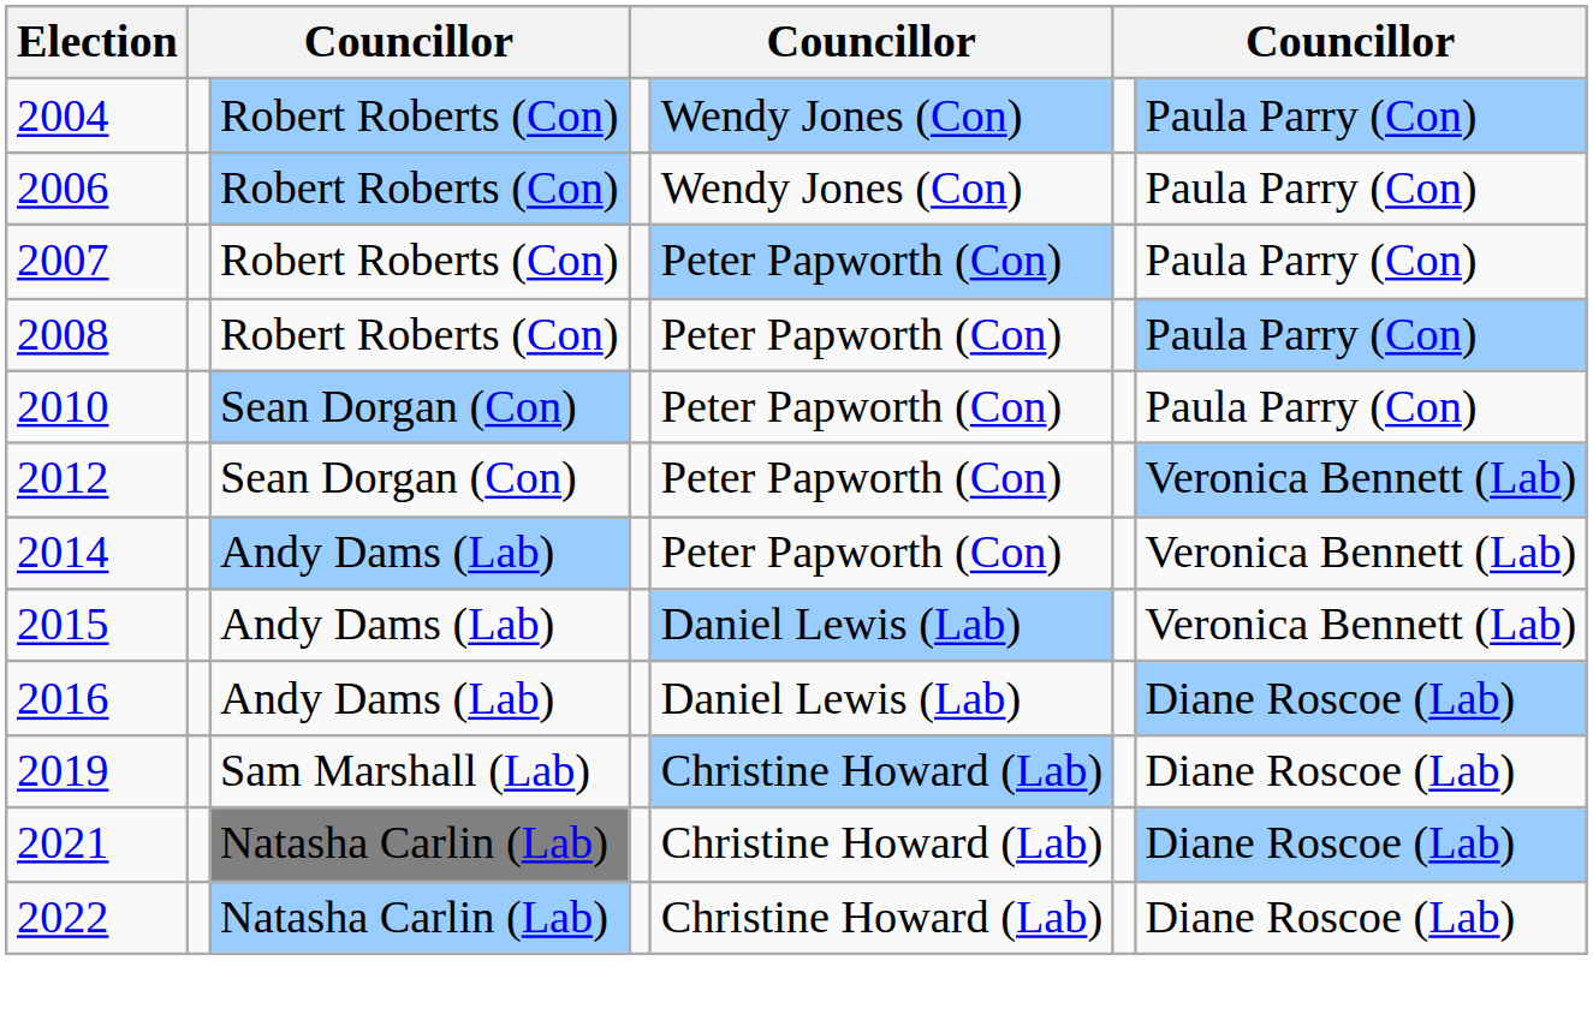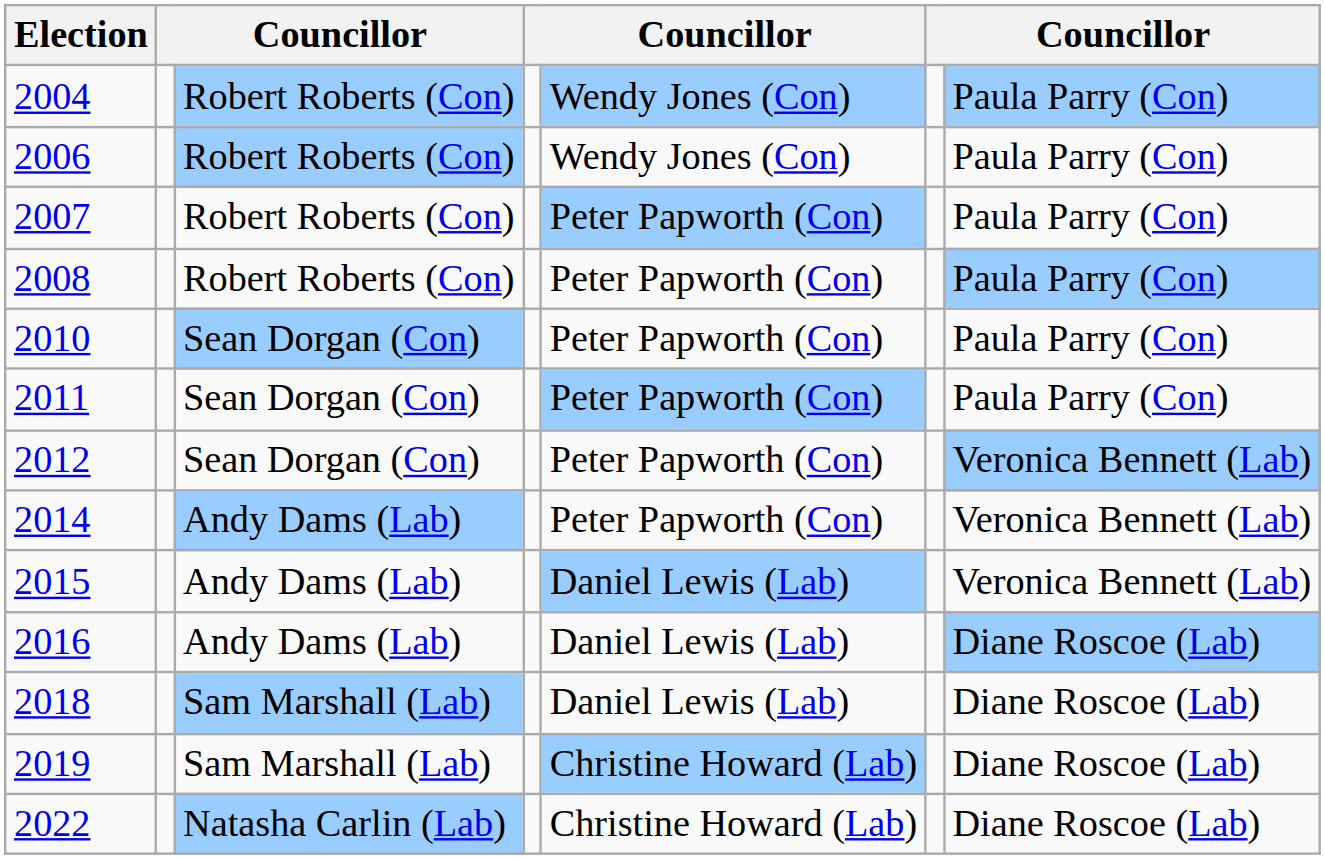+ row: 2011 | Sean Dorgan (Con) | Peter Papworth (Con) | Paula Parry (Con)
+ row: 2018 | Sam Marshall (Lab) | Daniel Lewis (Lab) | Diane Roscoe (Lab)
- row: 2021 | Natasha Carlin (Lab) | Christine Howard (Lab) | Diane Roscoe (Lab)
